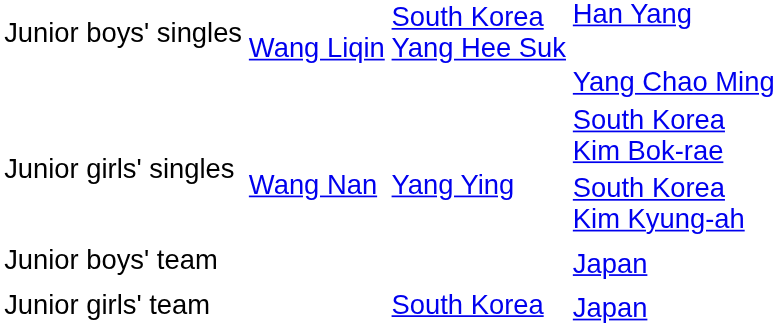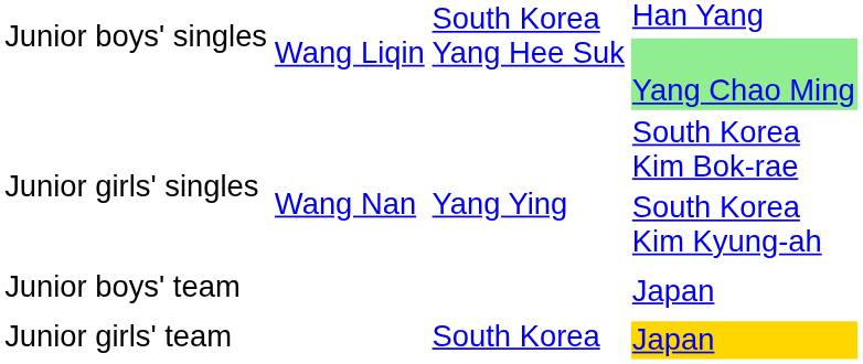Yang Chao Ming | column 4: no background -> lightgreen background
Junior girls' team / Japan | column 4: no background -> gold background
